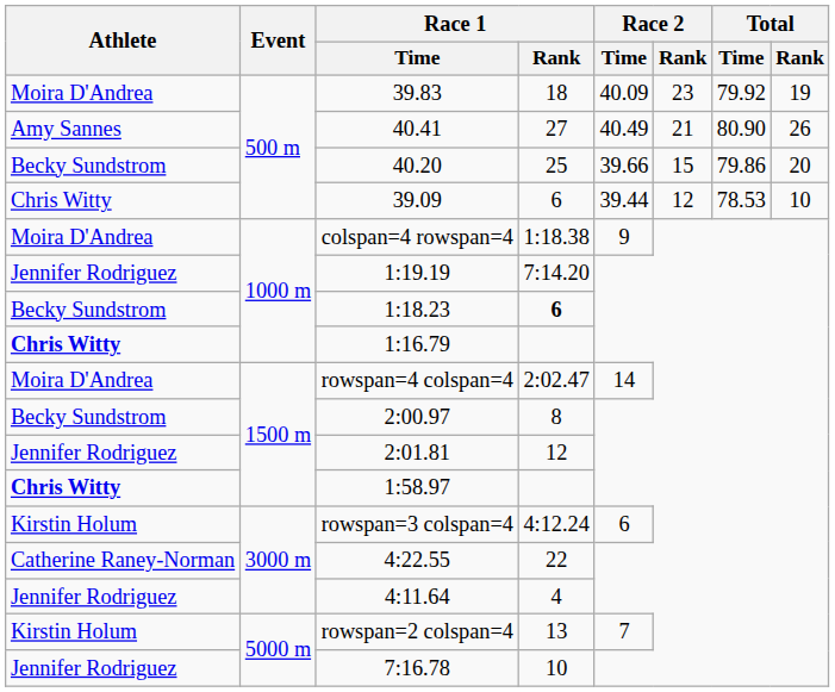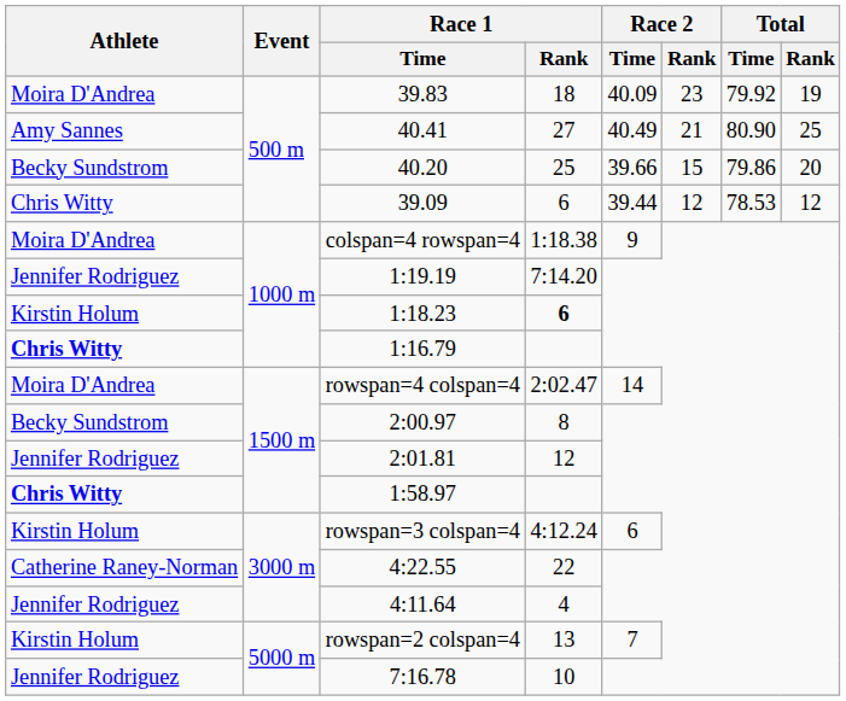40.41 | Total / Rank: 26 -> 25
39.09 | Total / Rank: 10 -> 12
1:18.23 | Athlete: Becky Sundstrom -> Kirstin Holum
